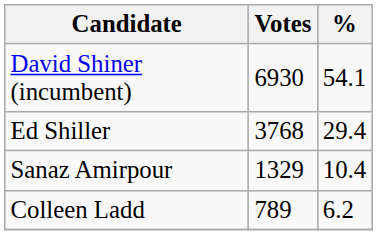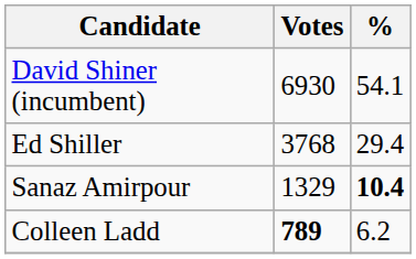Sanaz Amirpour | %: normal -> bold
Colleen Ladd | Votes: normal -> bold
